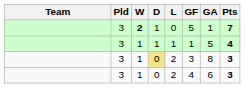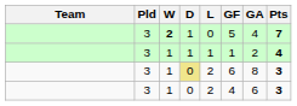row 2 | GA: 1 -> 4
row 3 | GA: 5 -> 2
row 4 | GF: 3 -> 6
